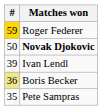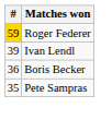- row: 50 | Novak Djokovic
Boris Becker | #: khaki background -> no background
